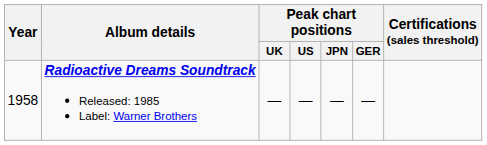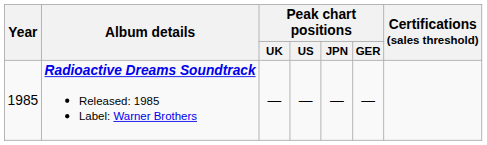row 3 | Year: 1958 -> 1985
